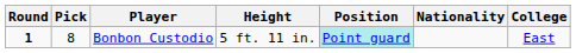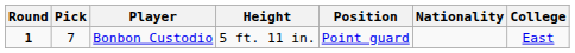Bonbon Custodio | Pick: 8 -> 7
Bonbon Custodio | Position: paleturquoise background -> no background
